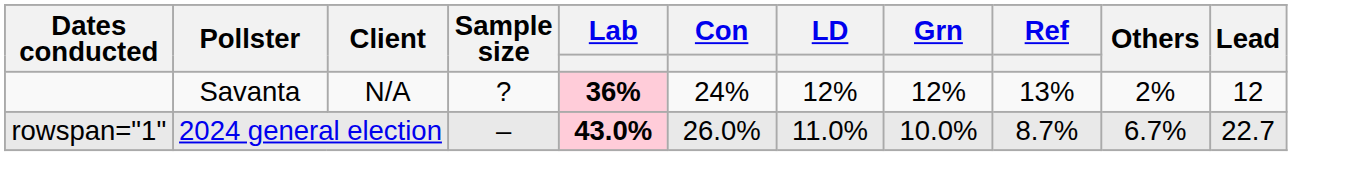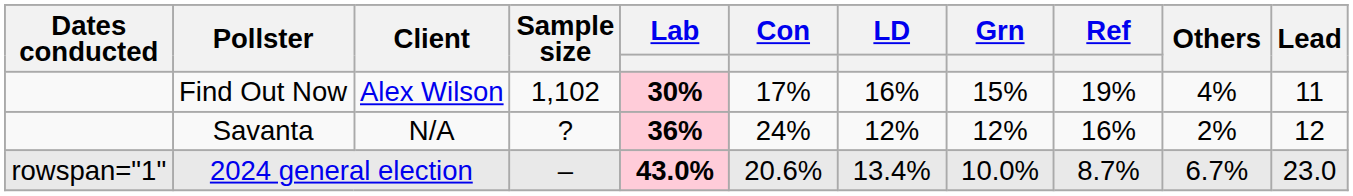+ row: Find Out Now | Alex Wilson | 1,102 | 30% | 17% | 16% | 15% | 19% | 4% | 11
Savanta | Ref: 13% -> 16%
2024 general election | Con: 26.0% -> 20.6%
2024 general election | LD: 11.0% -> 13.4%
2024 general election | Lead: 22.7 -> 23.0
